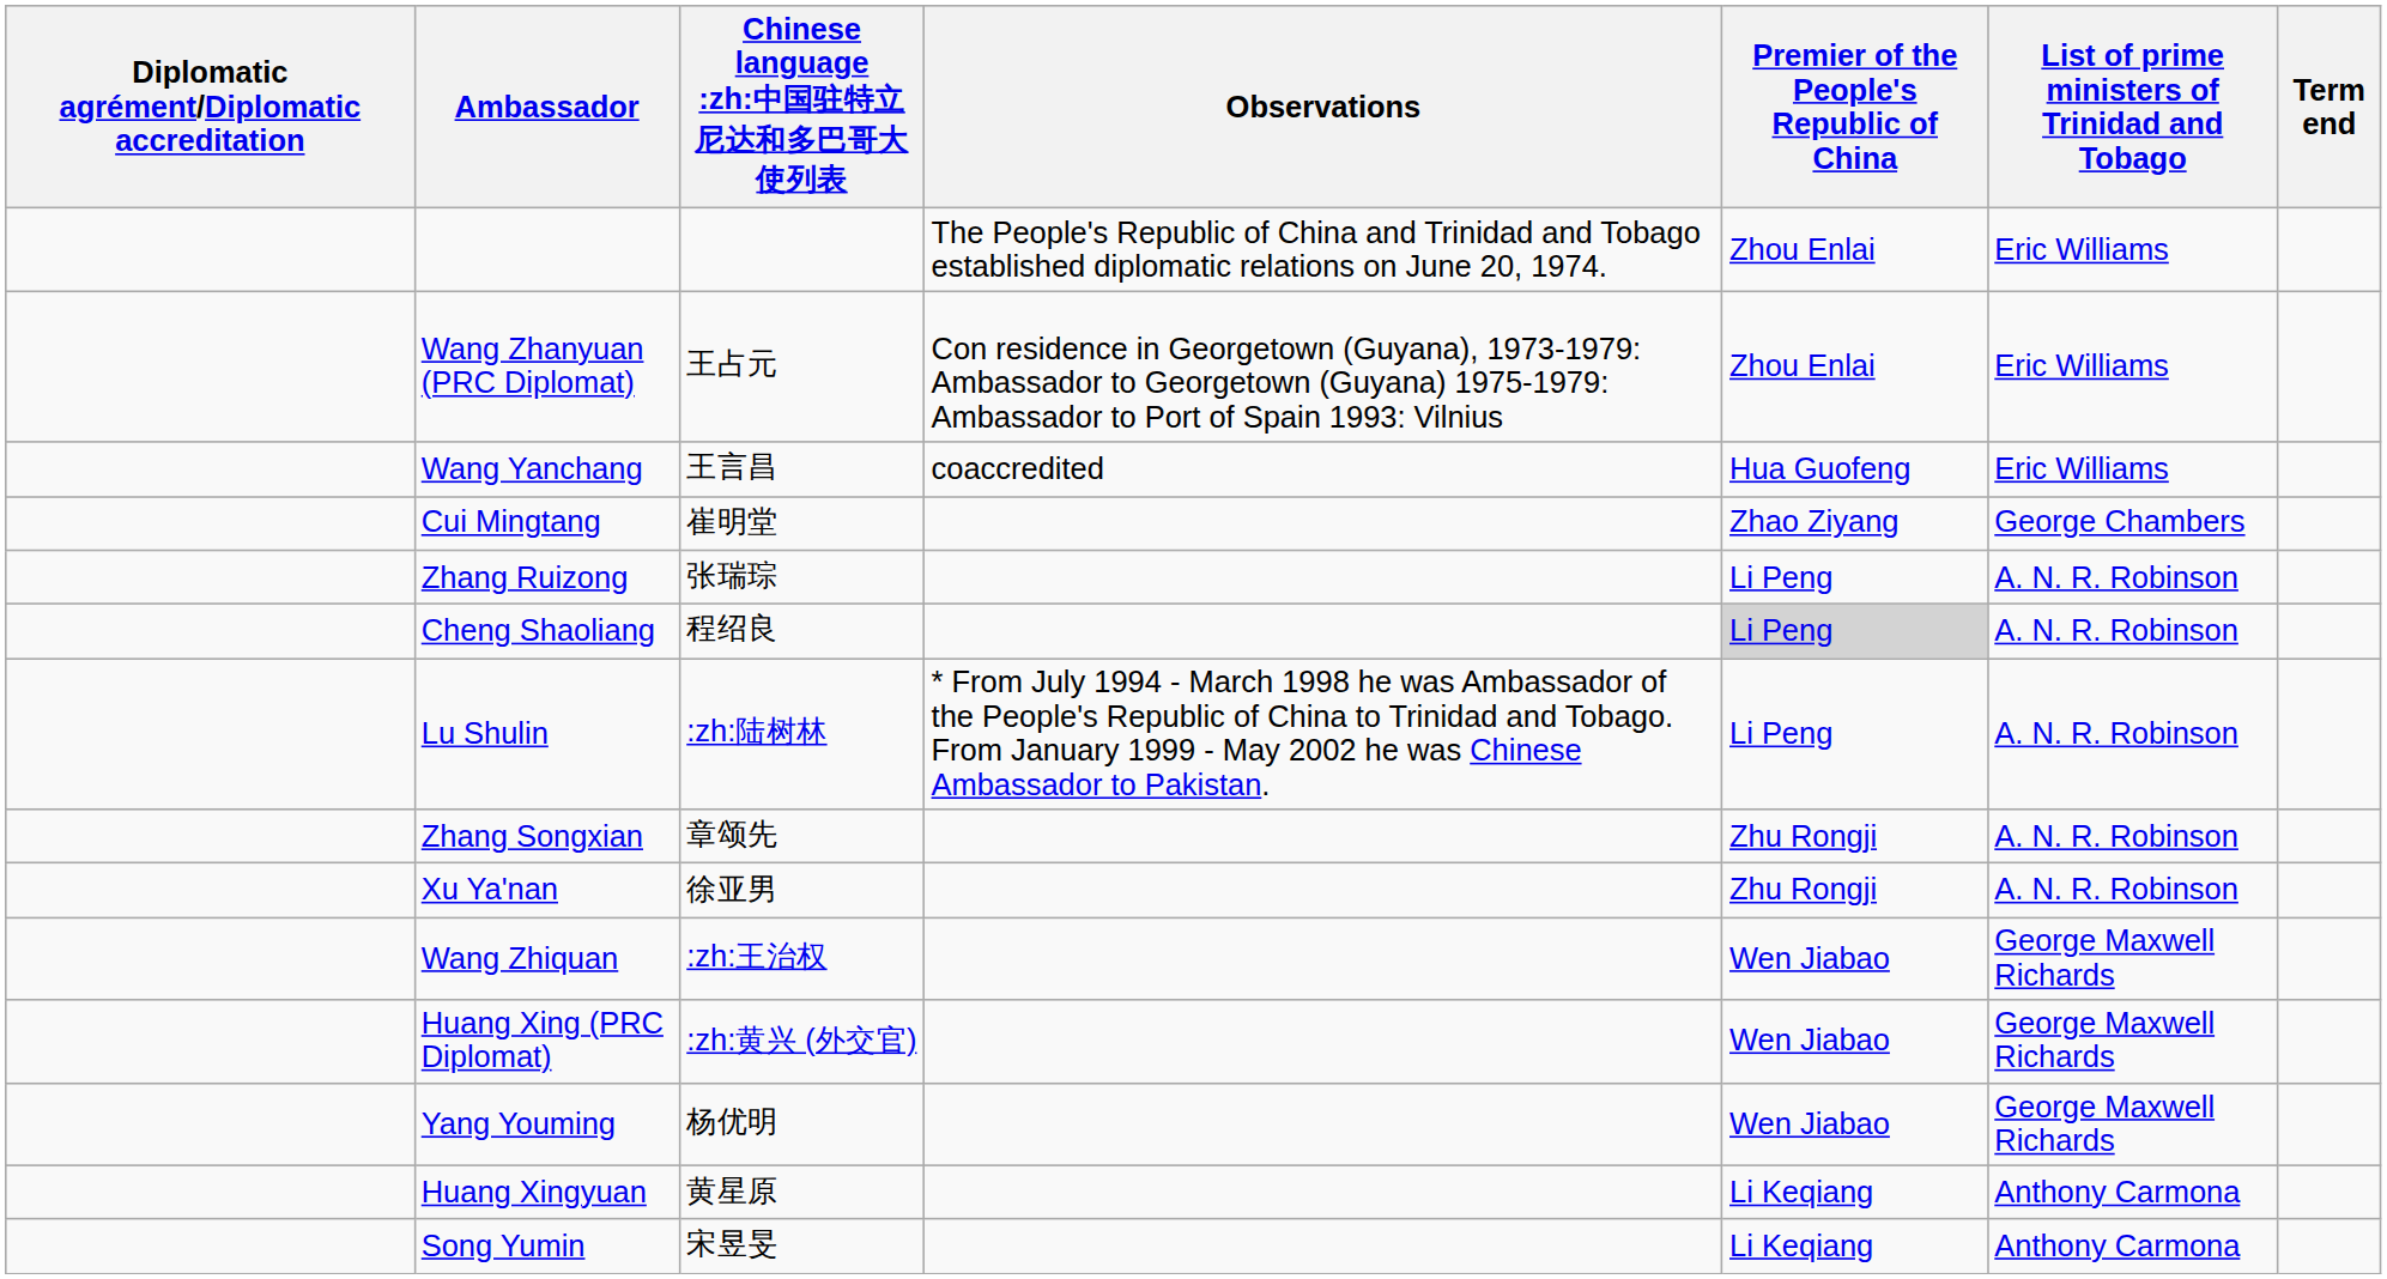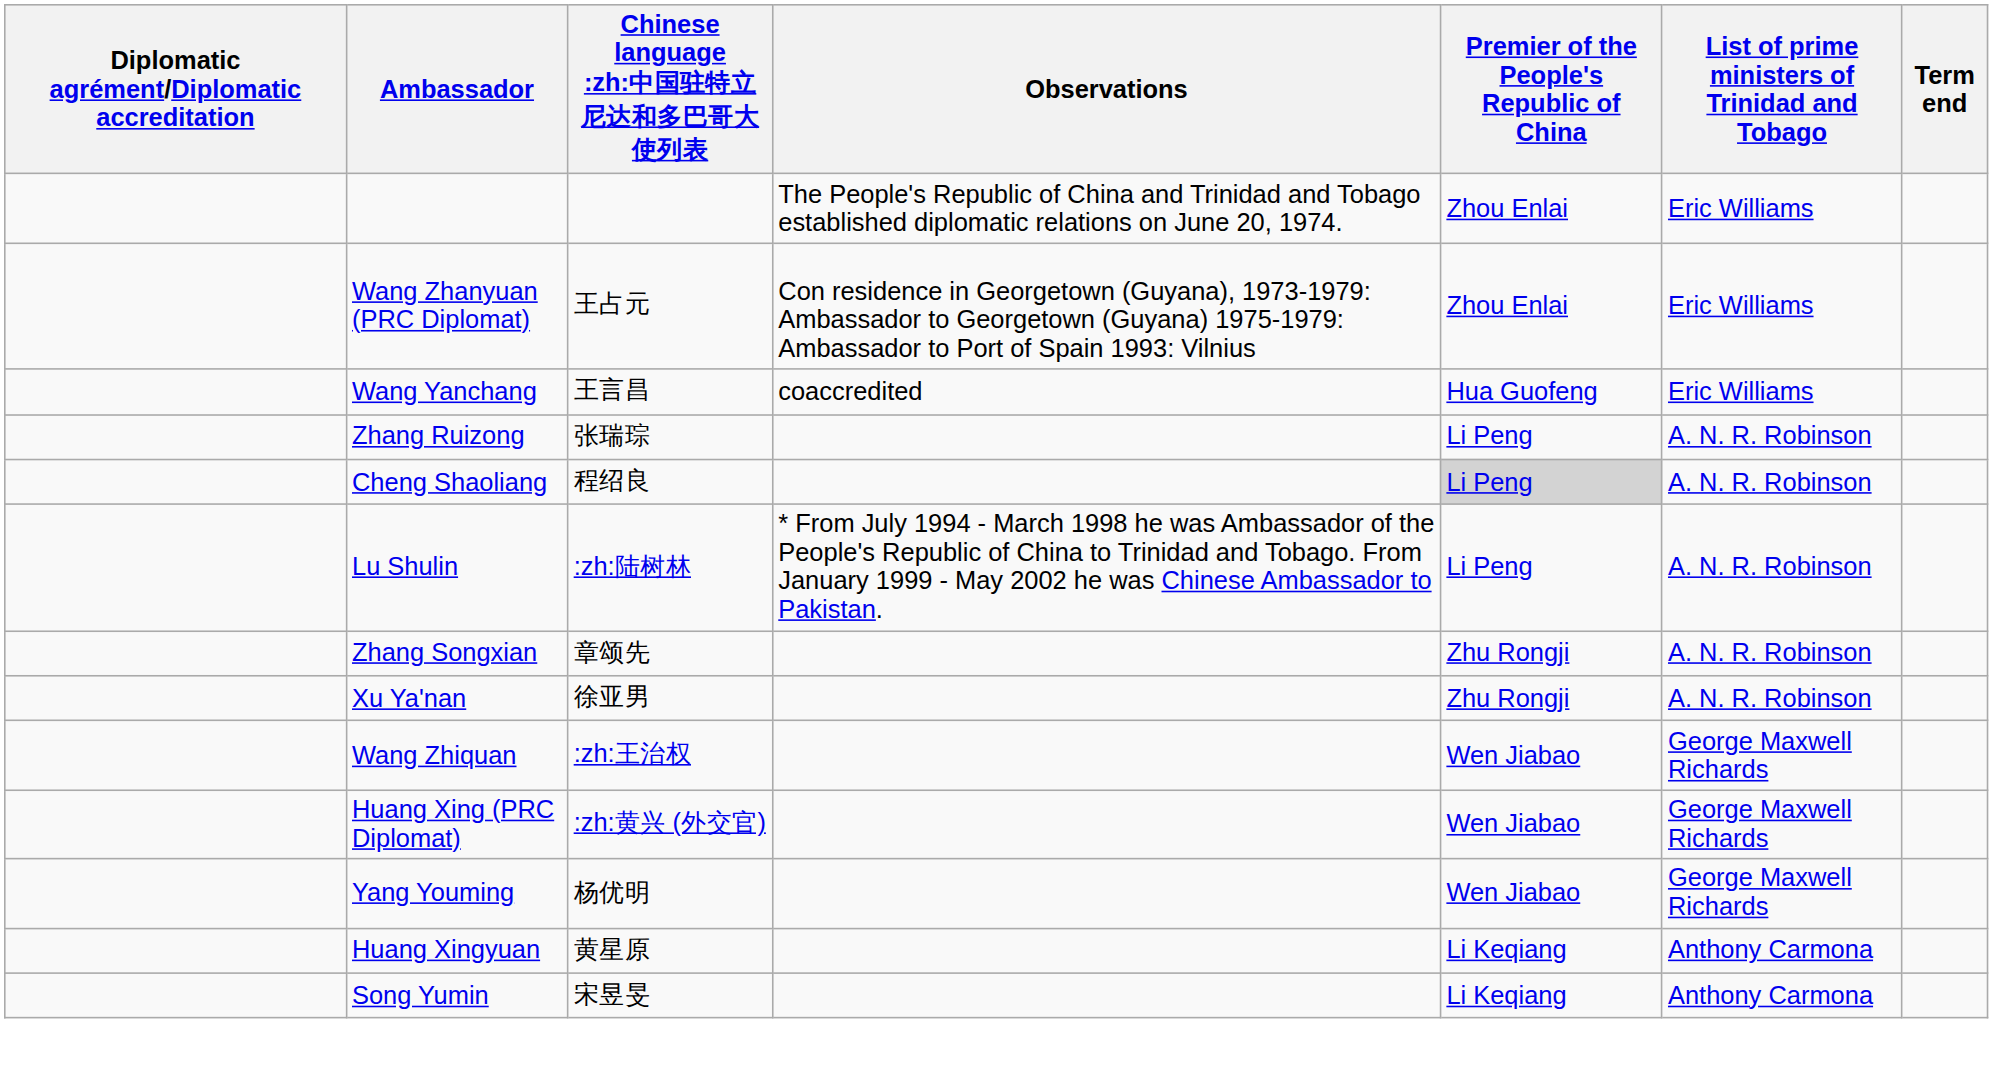- row: Cui Mingtang | 崔明堂 | Zhao Ziyang | George Chambers
